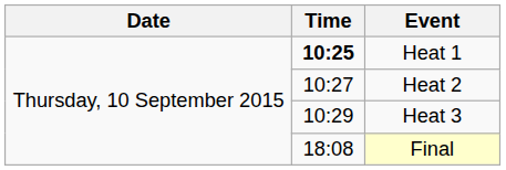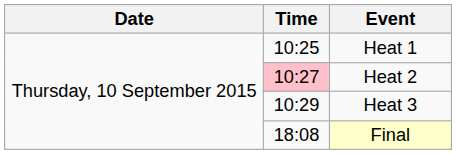Heat 1 | Time: bold -> normal
Heat 2 | Time: no background -> pink background
